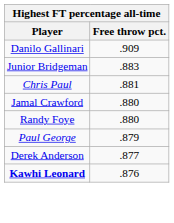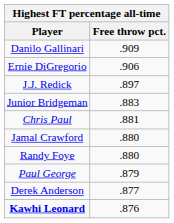+ row: Ernie DiGregorio | .906
+ row: J.J. Redick | .897
